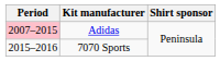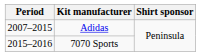Adidas | Period: pink background -> no background
